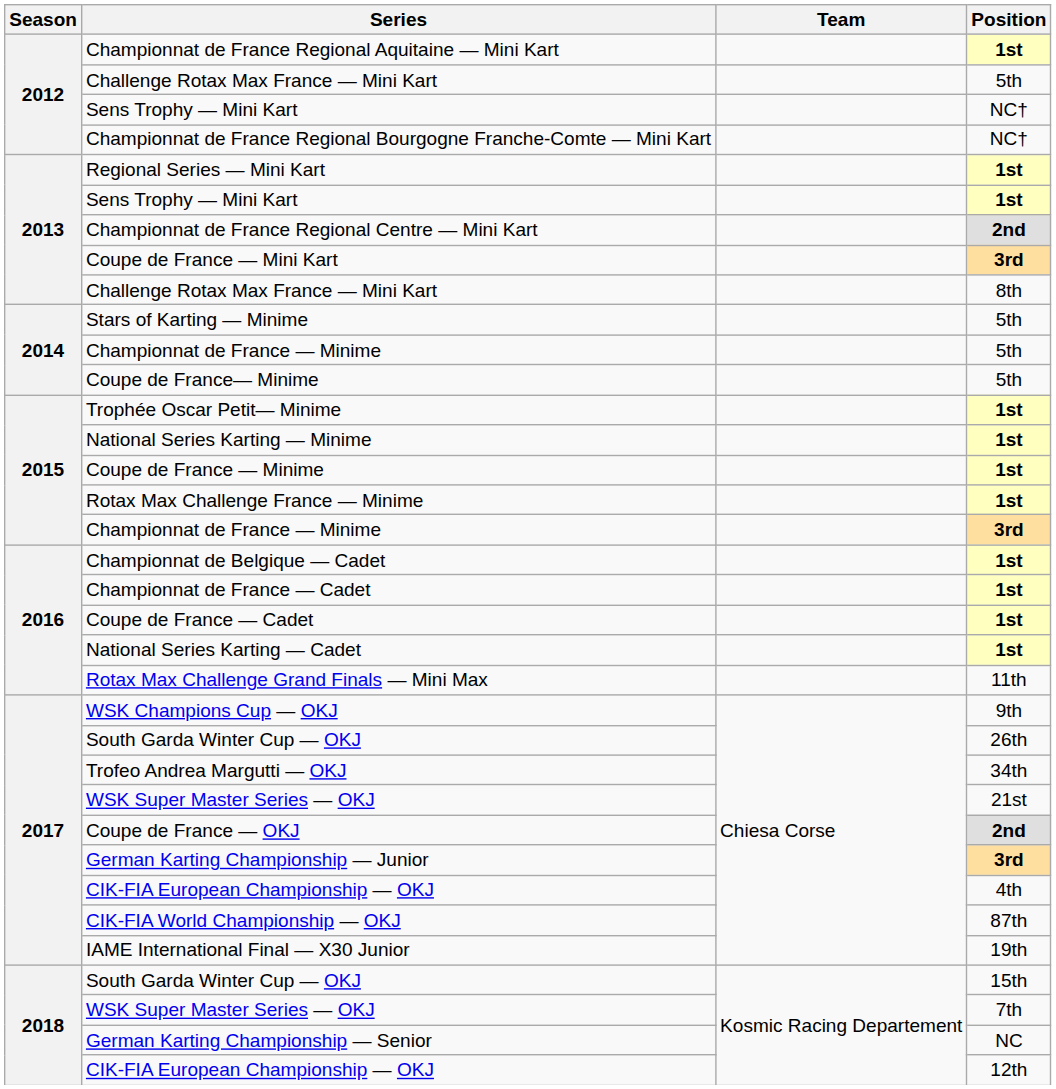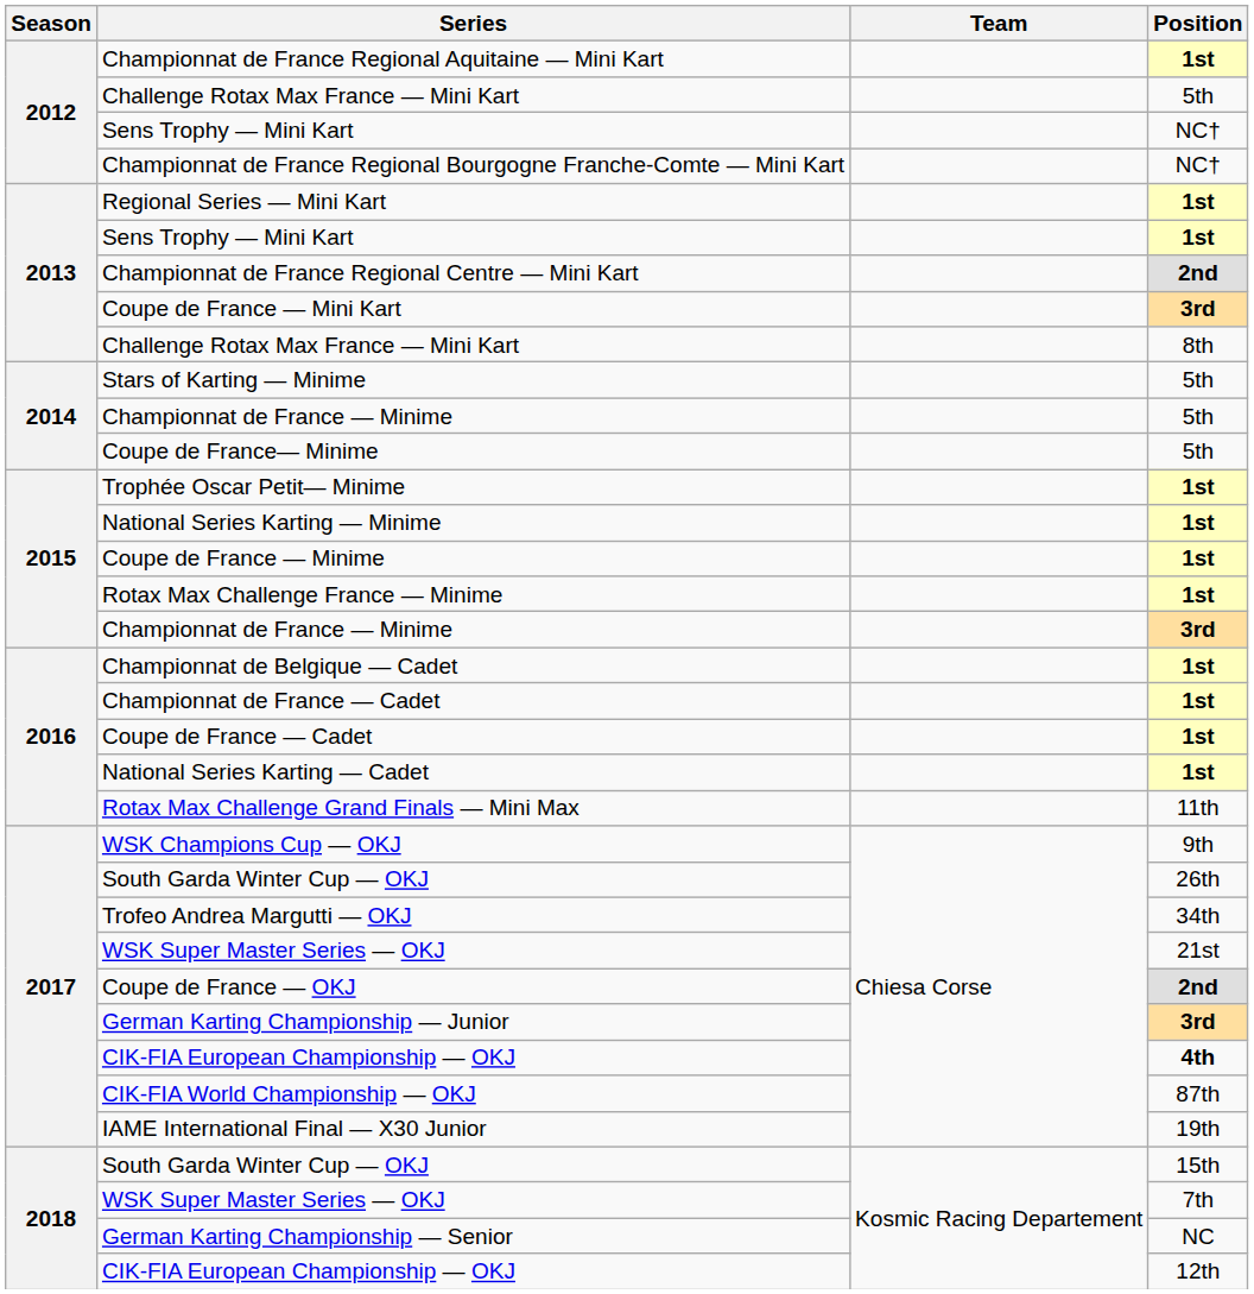CIK-FIA European Championship — OKJ / 4th | Position: normal -> bold
